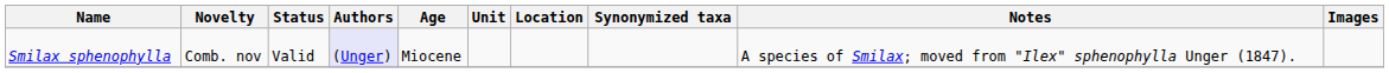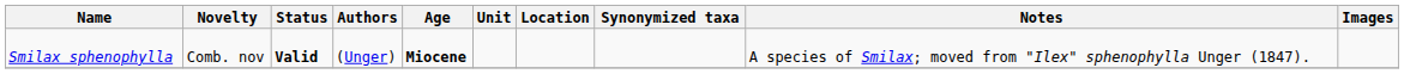Smilax sphenophylla | Status: normal -> bold
Smilax sphenophylla | Authors: lavender background -> no background
Smilax sphenophylla | Age: normal -> bold
